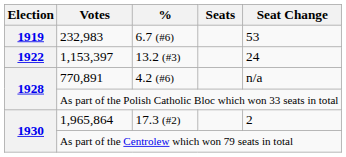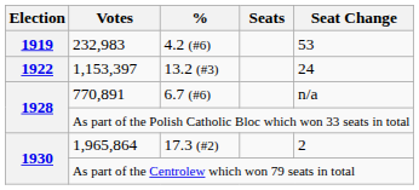232,983 | %: 6.7 (#6) -> 4.2 (#6)
770,891 | %: 4.2 (#6) -> 6.7 (#6)
